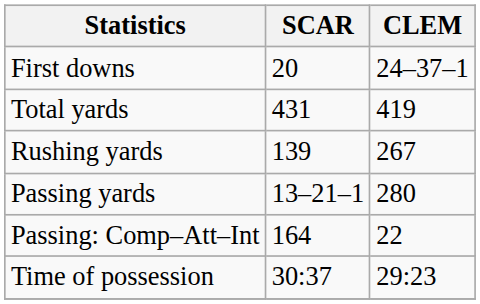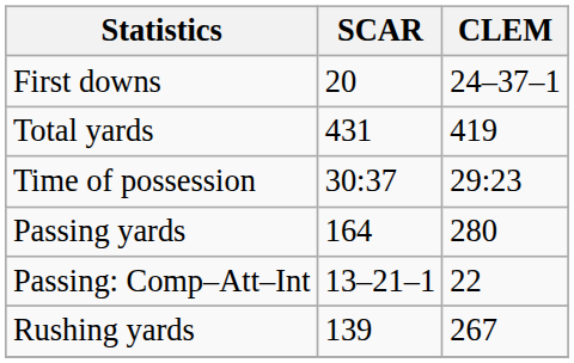rows swapped: Rushing yards <-> Time of possession
Passing yards | SCAR: 13–21–1 -> 164
Passing: Comp–Att–Int | SCAR: 164 -> 13–21–1
